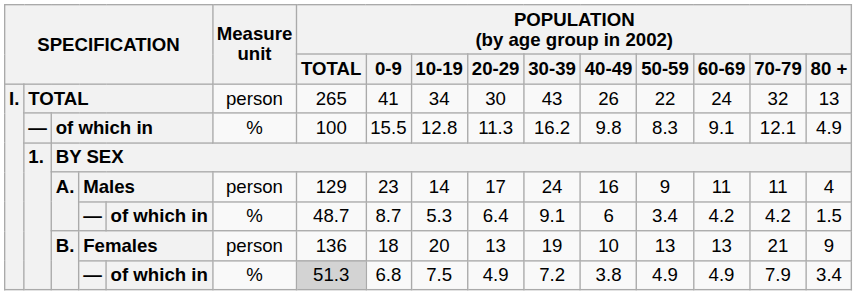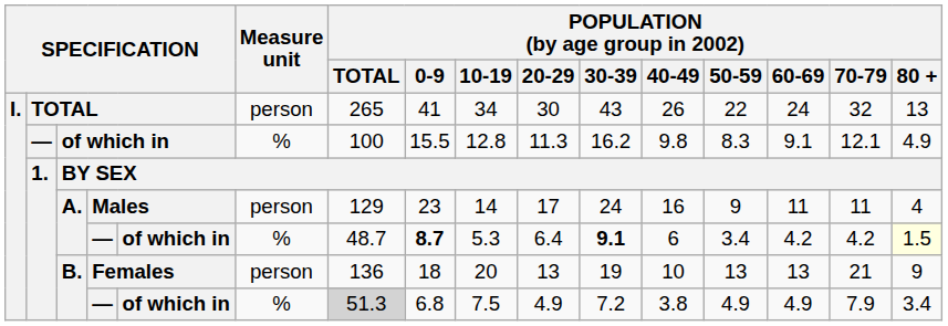A. / — | POPULATION (by age group in 2002) / 0-9: normal -> bold
A. / — | POPULATION (by age group in 2002) / 30-39: normal -> bold
A. / — | POPULATION (by age group in 2002) / 80 +: no background -> lightyellow background
